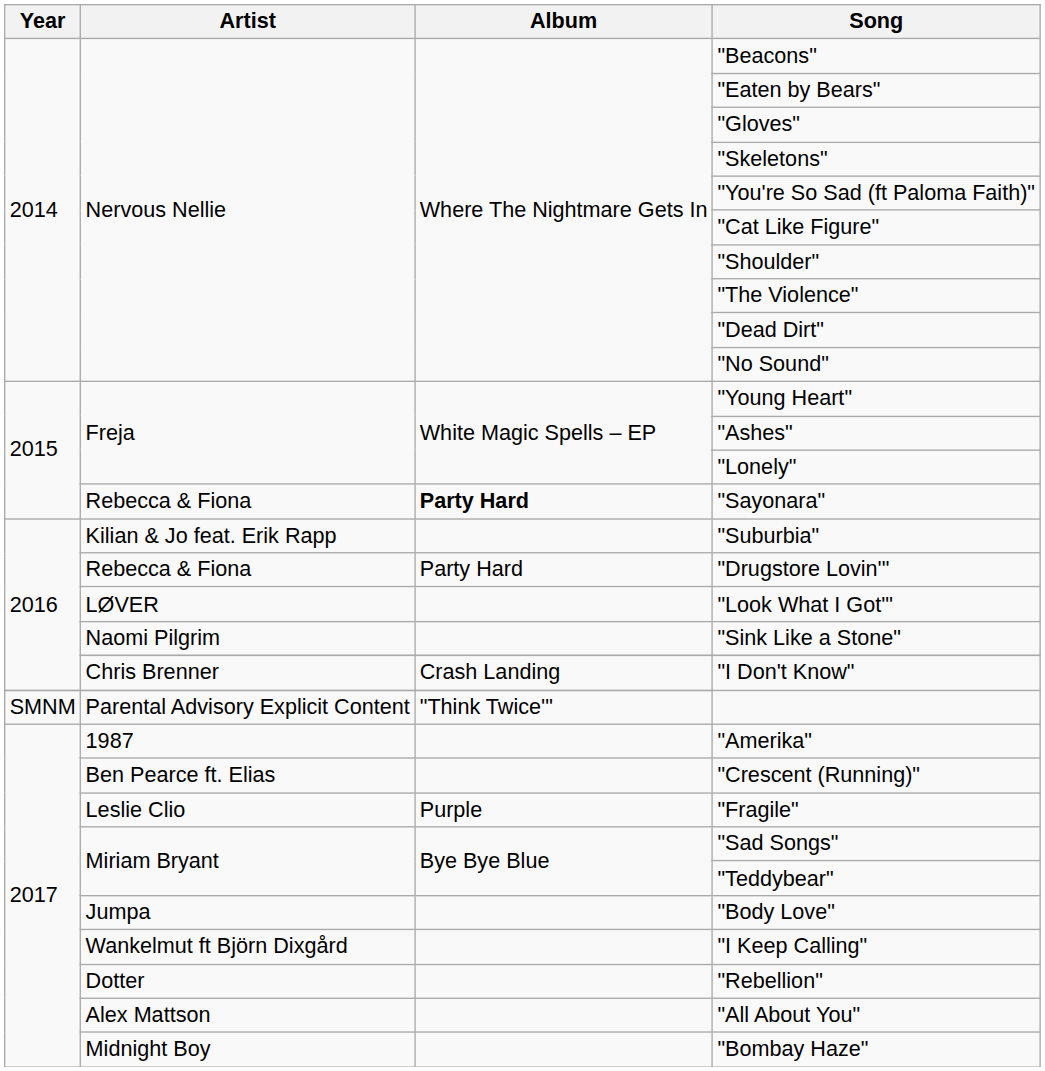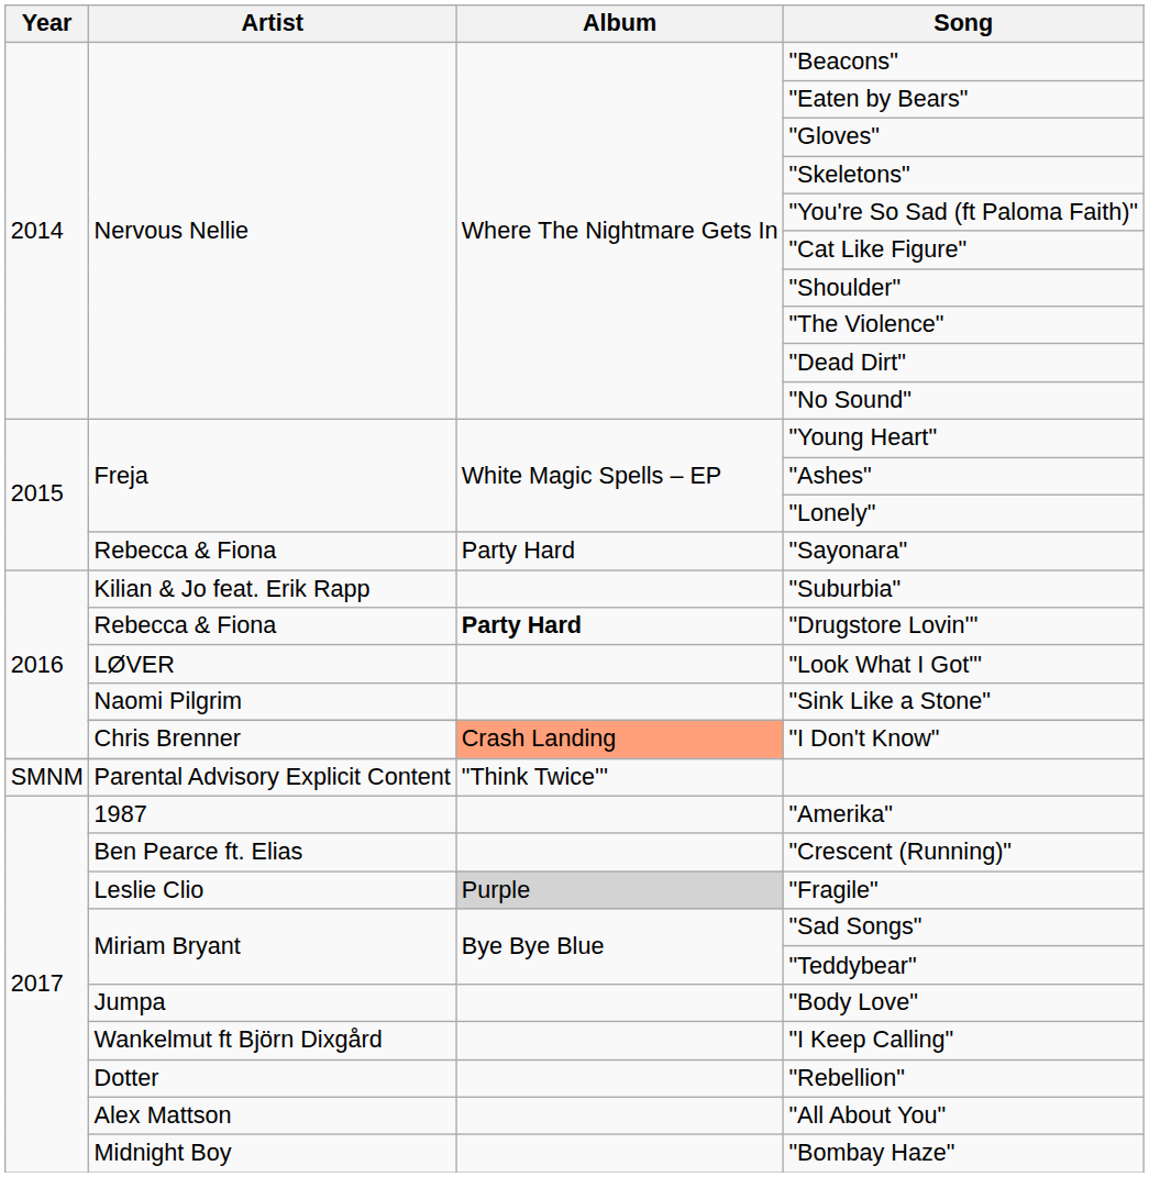"Sayonara" | Album: bold -> normal
"Drugstore Lovin'" | Album: normal -> bold
"I Don't Know" | Album: no background -> lightsalmon background
"Fragile" | Album: no background -> lightgrey background
